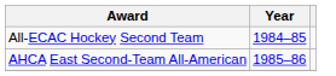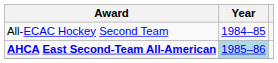row 3 | Award: normal -> bold
row 3 | Year: no background -> lightblue background
